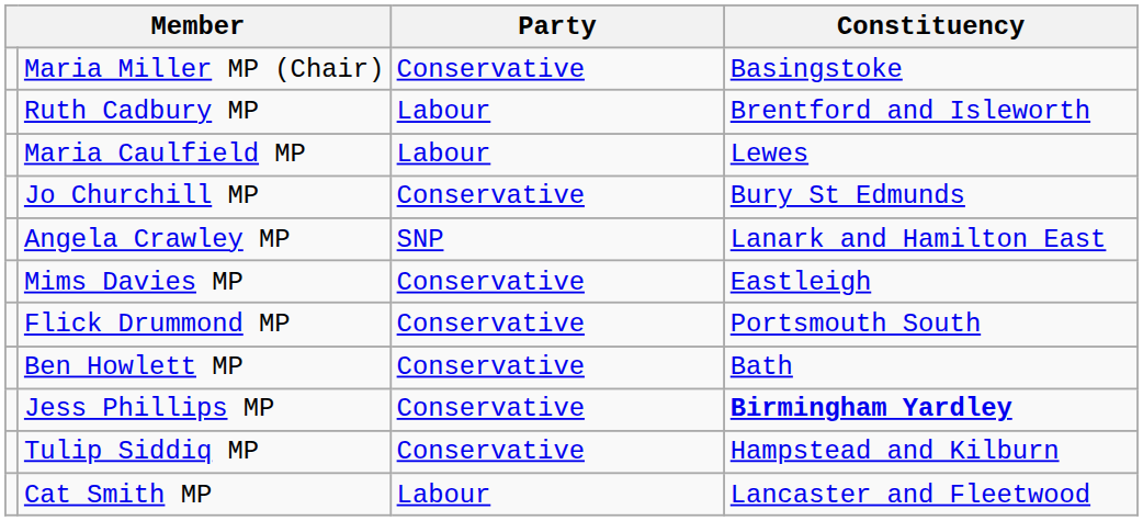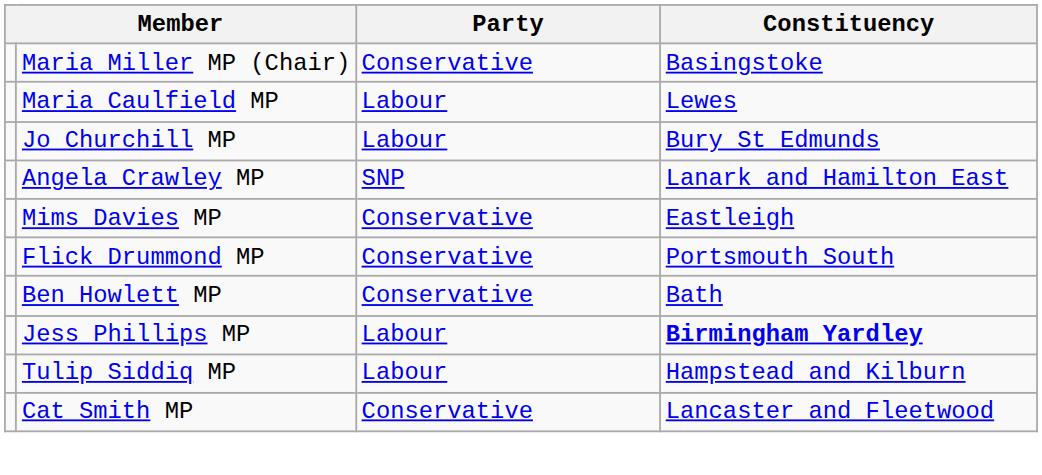- row: Ruth Cadbury MP | Labour | Brentford and Isleworth
Jo Churchill MP | Party: Conservative -> Labour
Jess Phillips MP | Party: Conservative -> Labour
Tulip Siddiq MP | Party: Conservative -> Labour
Cat Smith MP | Party: Labour -> Conservative
